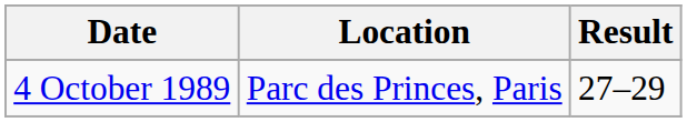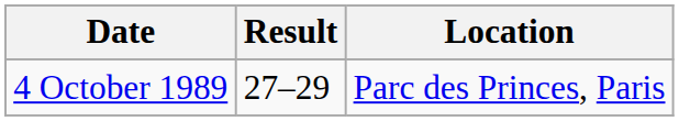columns swapped: Location <-> Result
